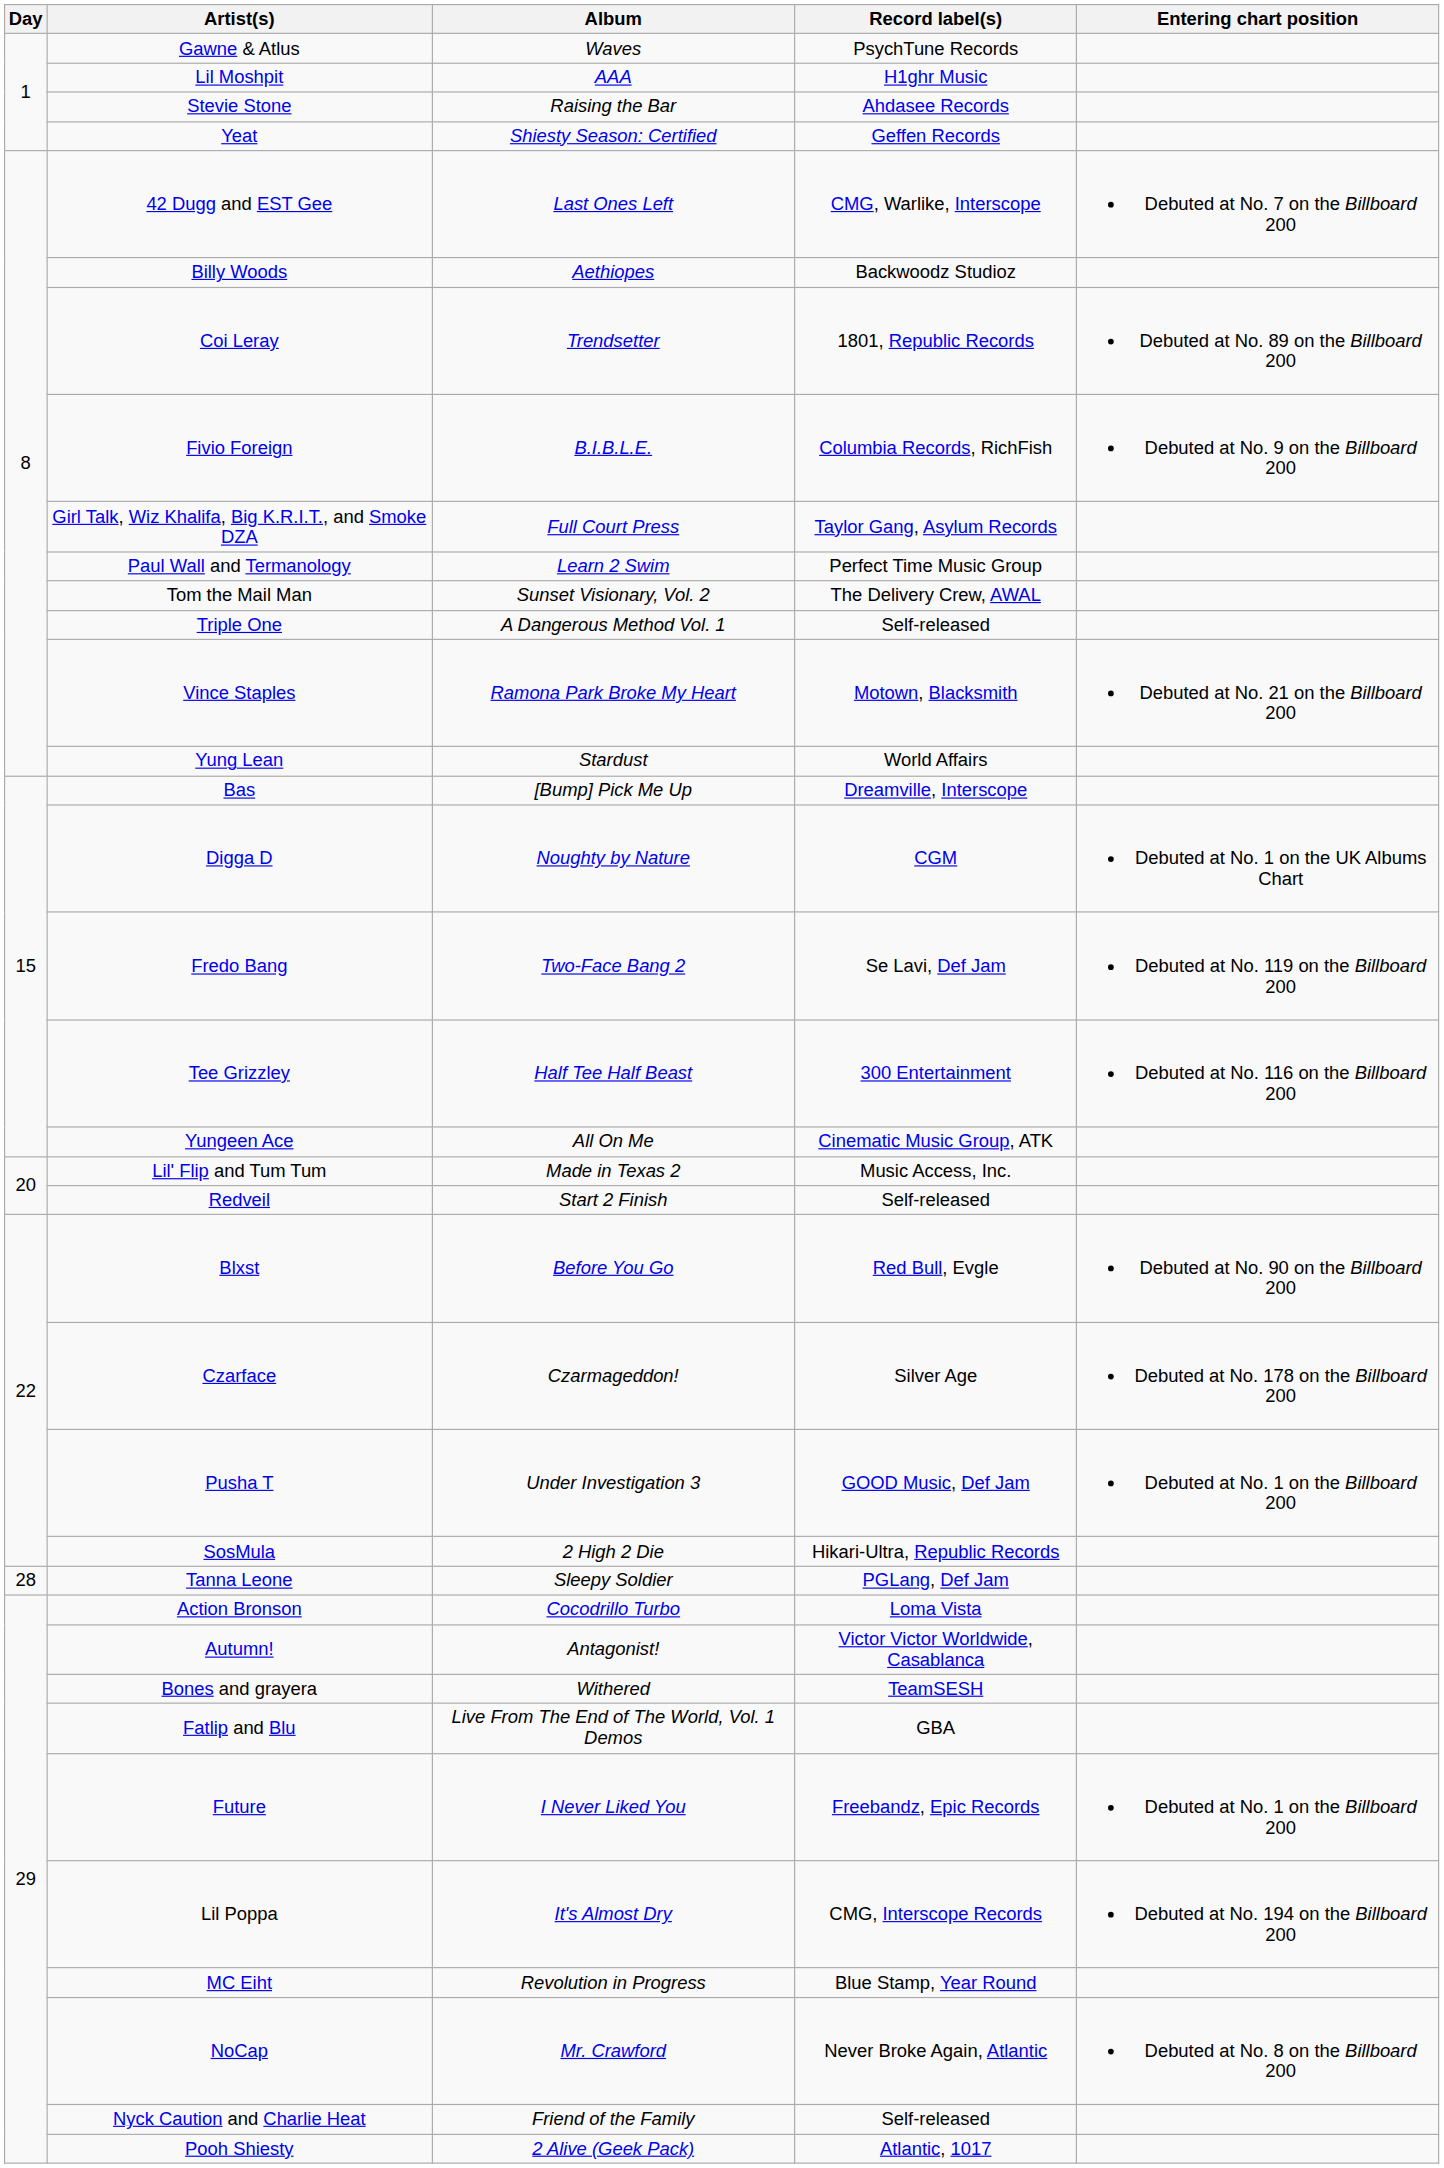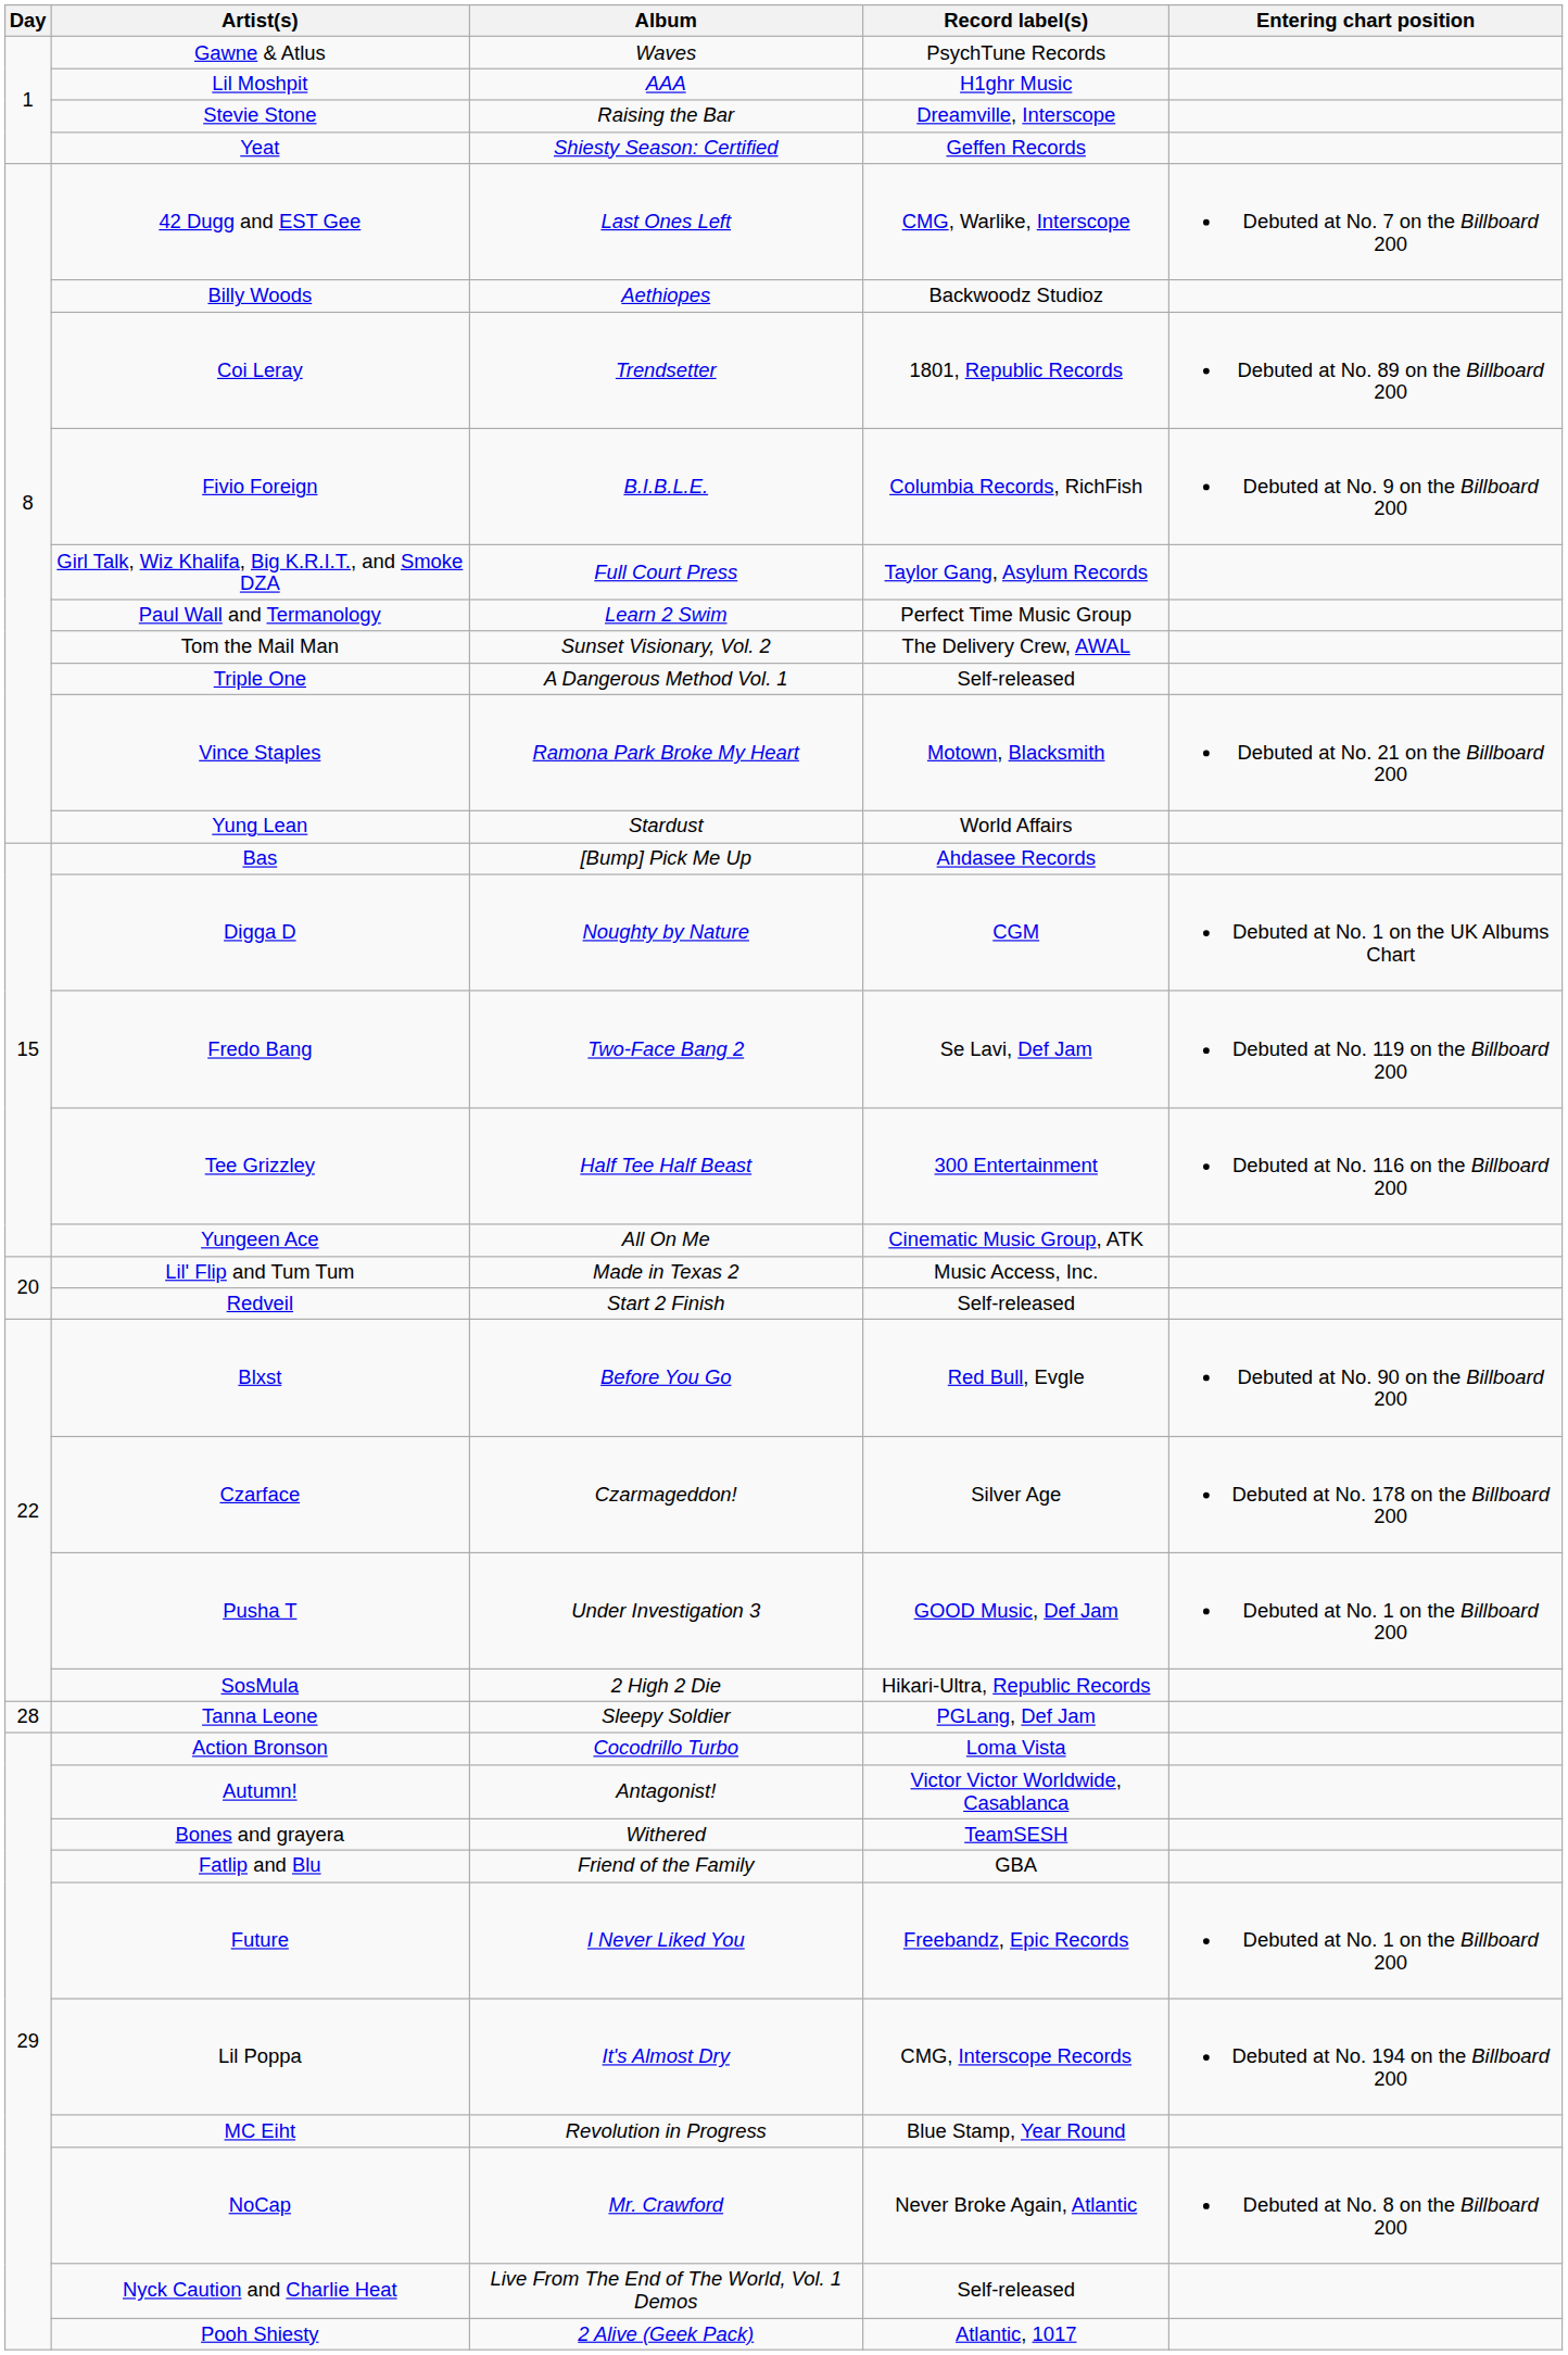Stevie Stone | Record label(s): Ahdasee Records -> Dreamville, Interscope
Bas | Record label(s): Dreamville, Interscope -> Ahdasee Records
Fatlip and Blu | Album: Live From The End of The World, Vol. 1 Demos -> Friend of the Family
Nyck Caution and Charlie Heat | Album: Friend of the Family -> Live From The End of The World, Vol. 1 Demos
